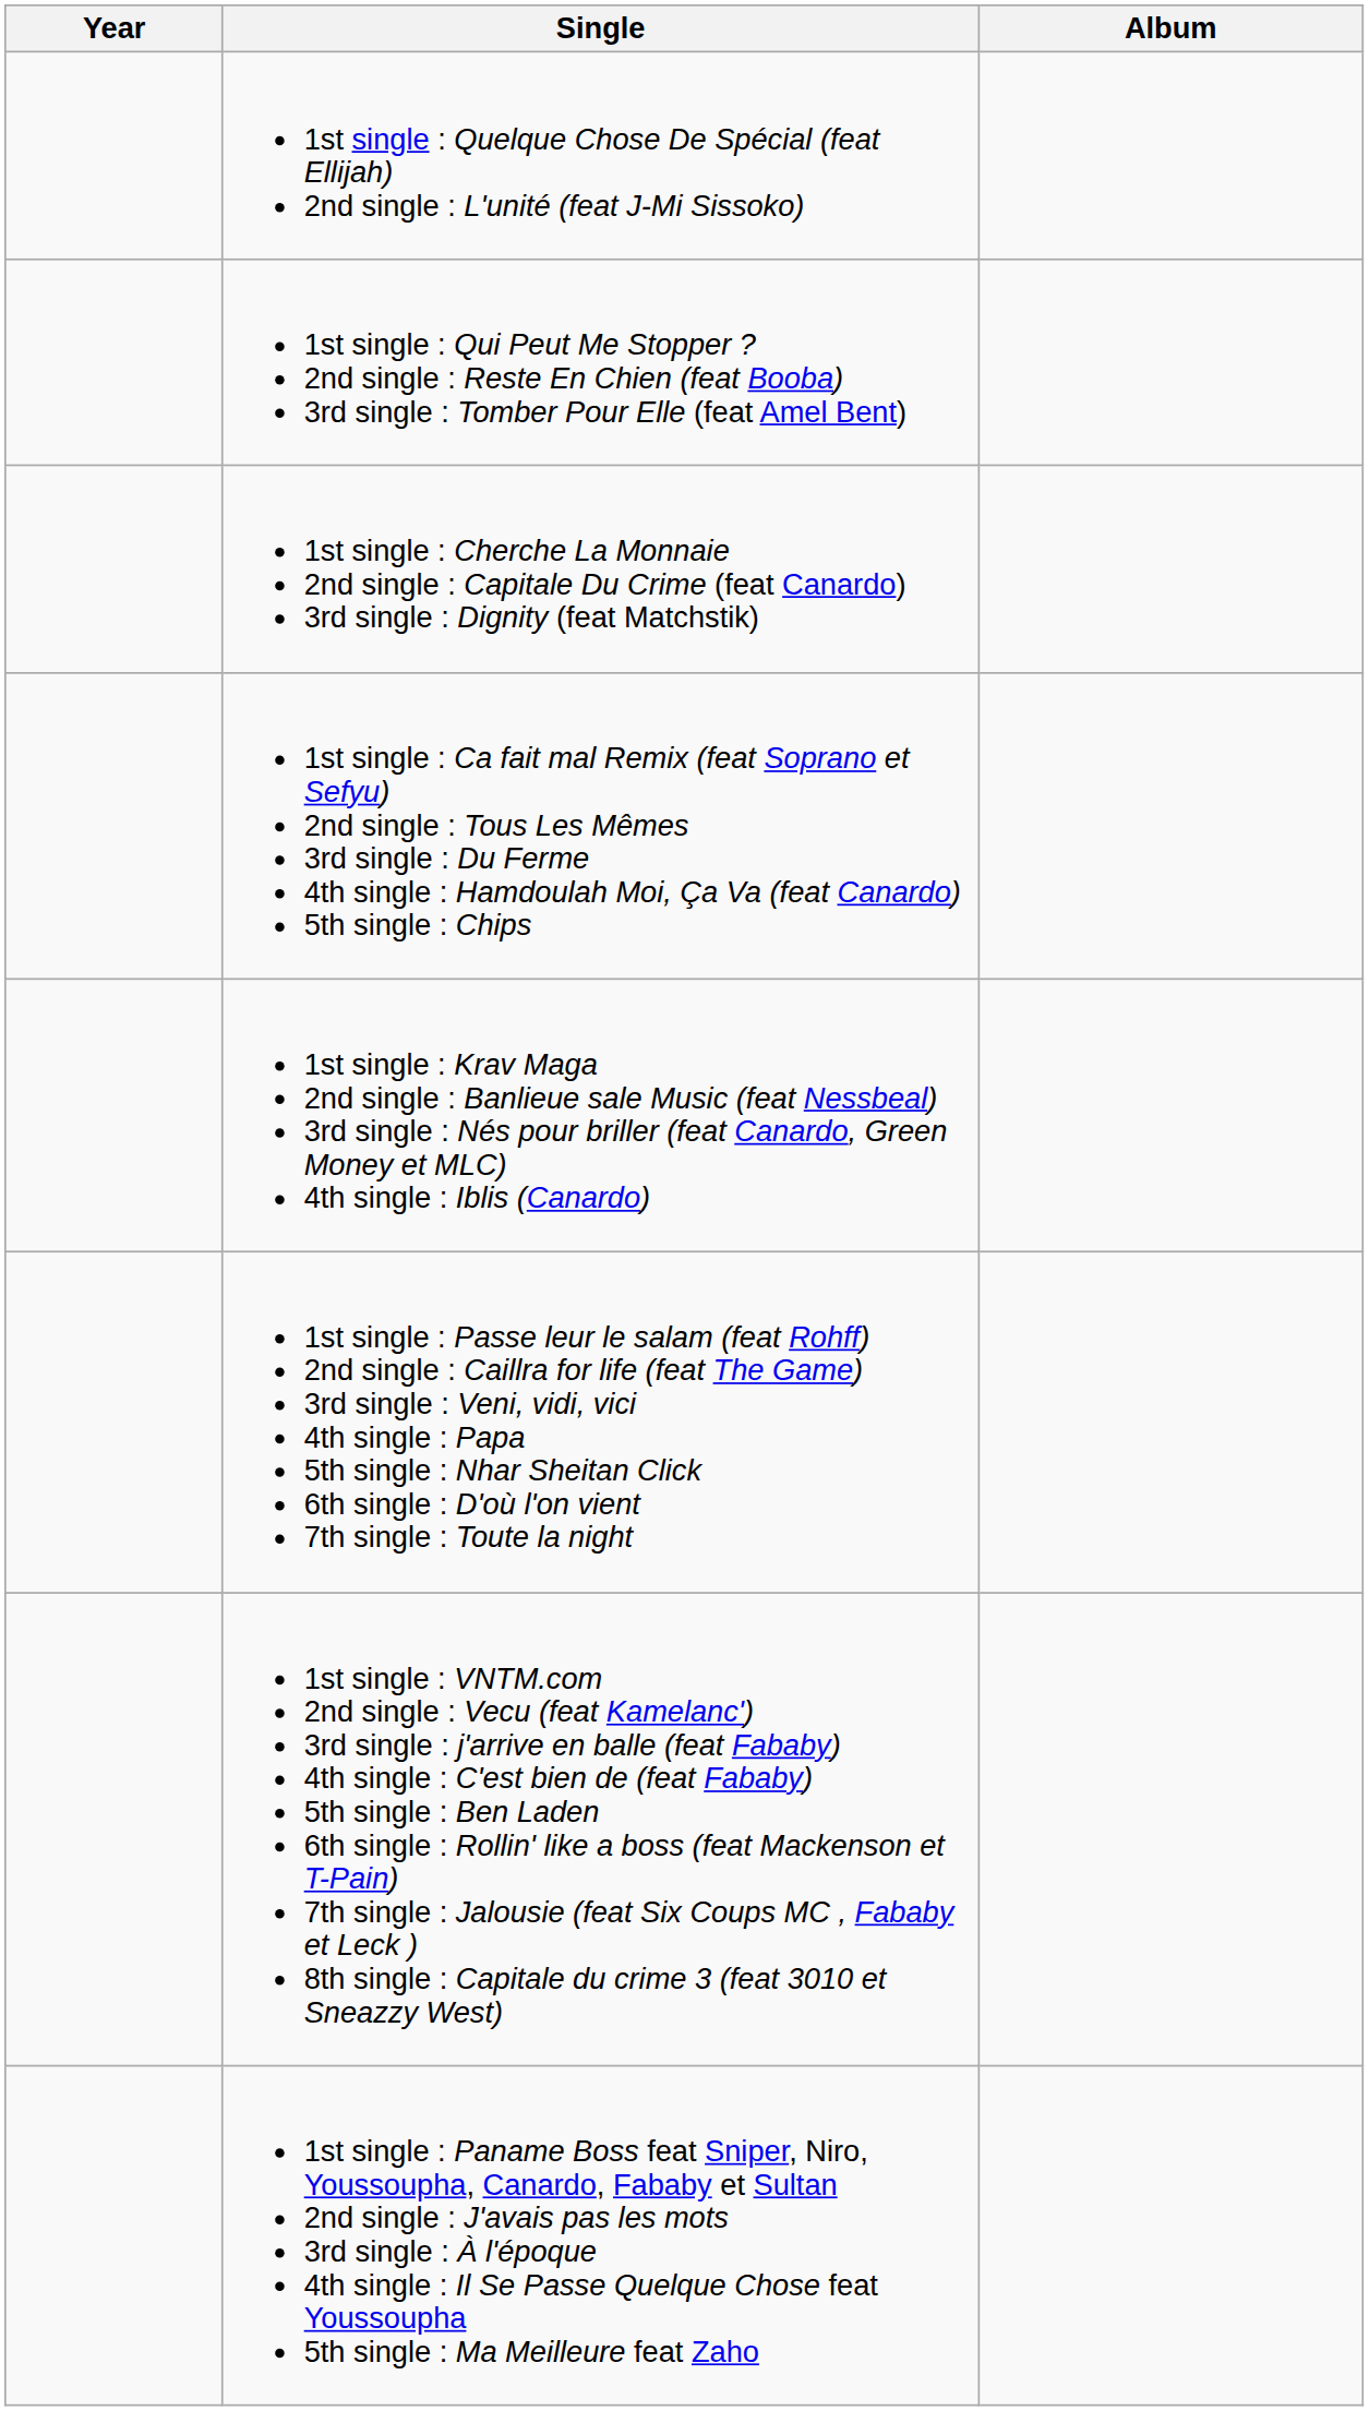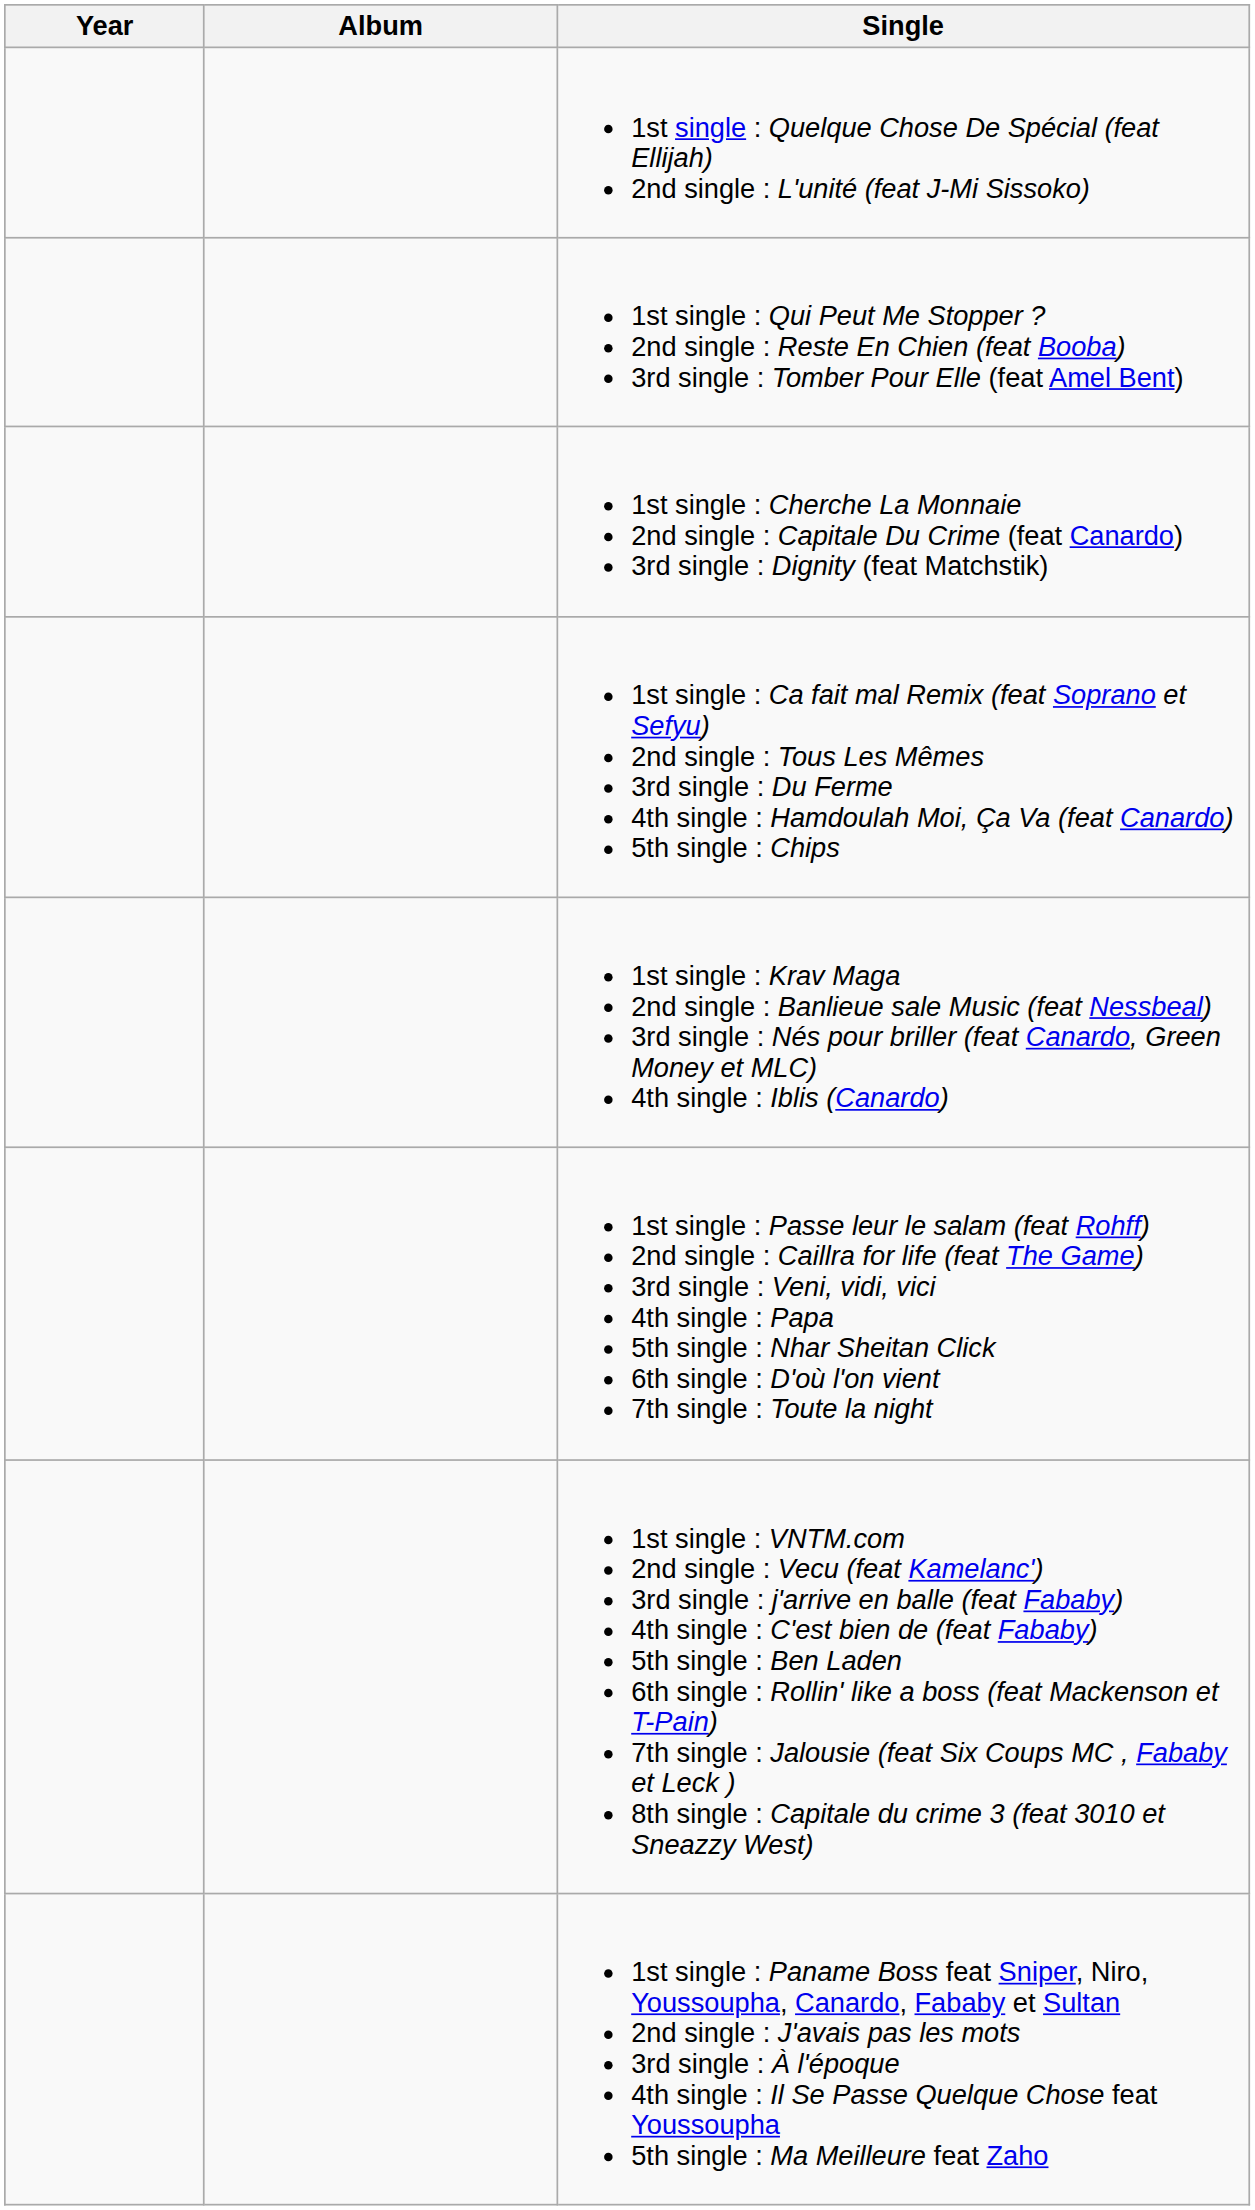columns swapped: Single <-> Album
